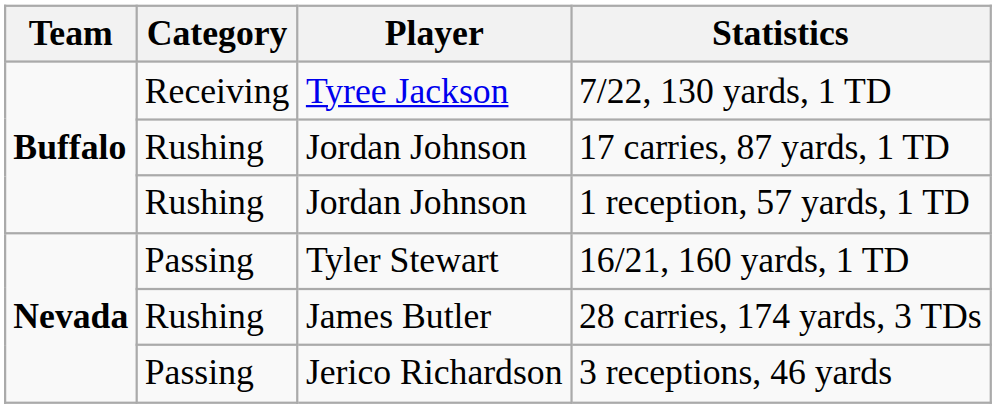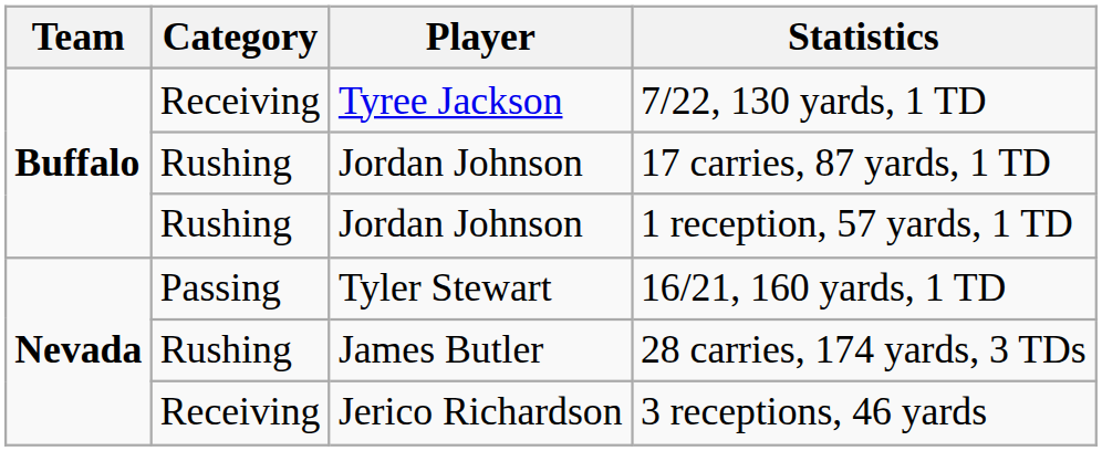3 receptions, 46 yards | Category: Passing -> Receiving
